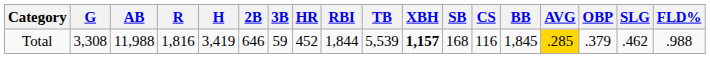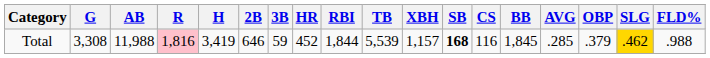row 2 | R: no background -> pink background
row 2 | XBH: bold -> normal
row 2 | SB: normal -> bold
row 2 | AVG: gold background -> no background
row 2 | SLG: no background -> gold background
